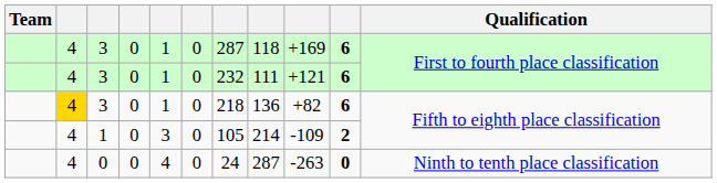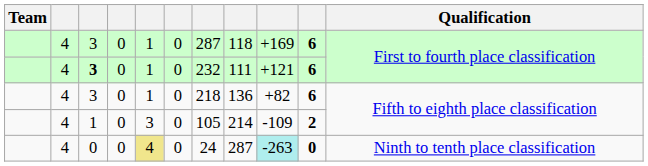row 3 | column 3: normal -> bold
row 4 | column 2: gold background -> no background
row 6 | column 5: no background -> khaki background
row 6 | column 9: no background -> paleturquoise background
